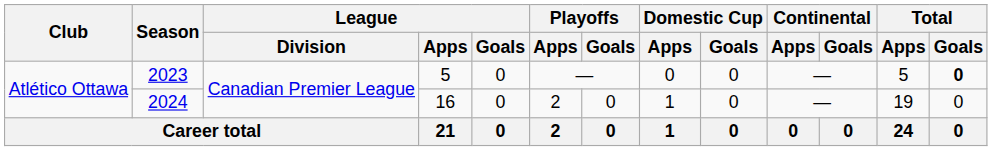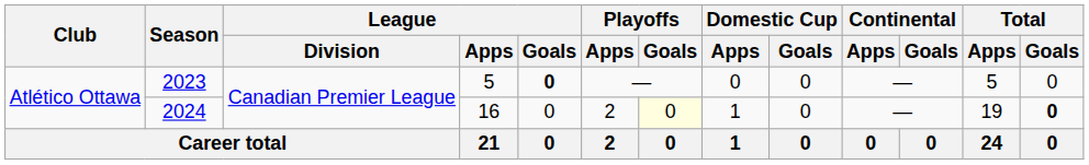2023 | League / Goals: normal -> bold
2023 | Total / Goals: bold -> normal
2024 | Playoffs / Goals: no background -> lightyellow background
2024 | Total / Goals: normal -> bold
